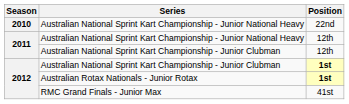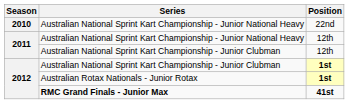RMC Grand Finals - Junior Max | Series: normal -> bold
RMC Grand Finals - Junior Max | Position: normal -> bold
